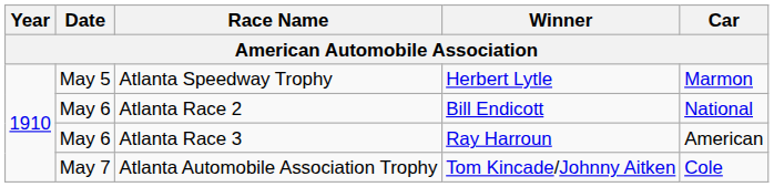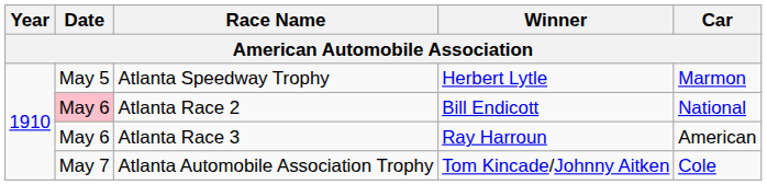Atlanta Race 2 | Date: no background -> pink background
